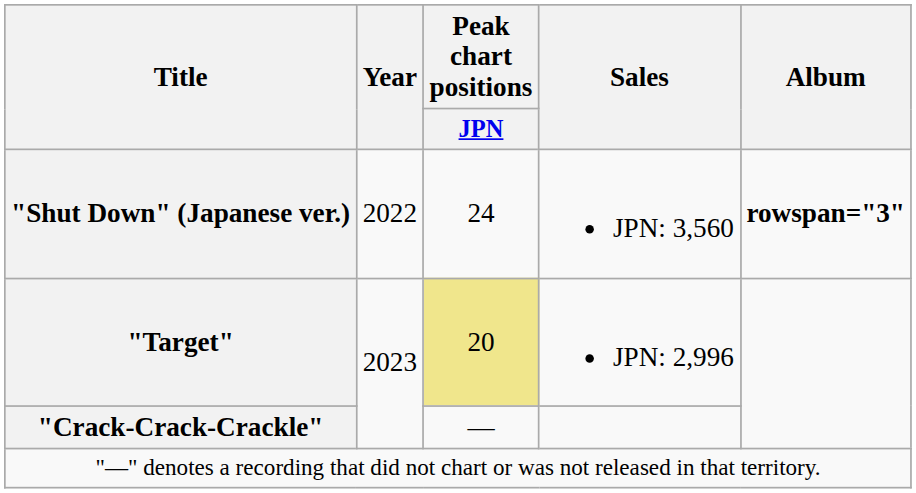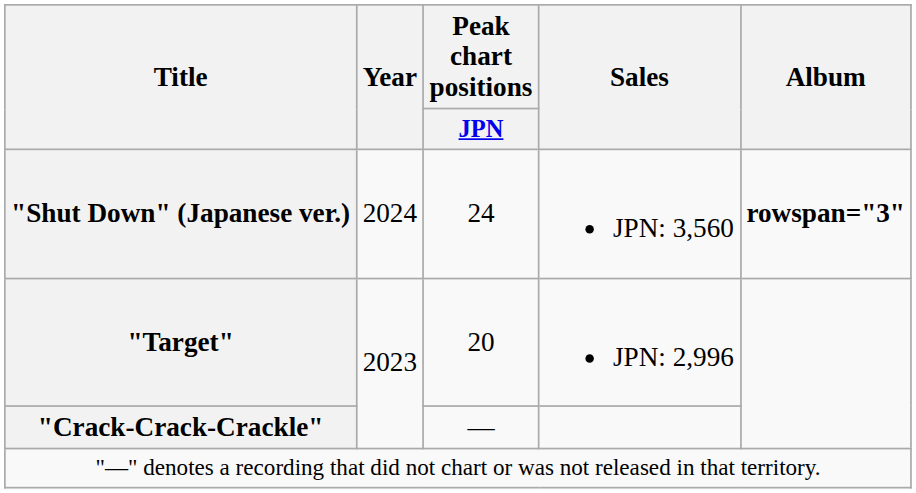"Shut Down" (Japanese ver.) | Year: 2022 -> 2024
"Target" | Peak chart positions / JPN: khaki background -> no background
